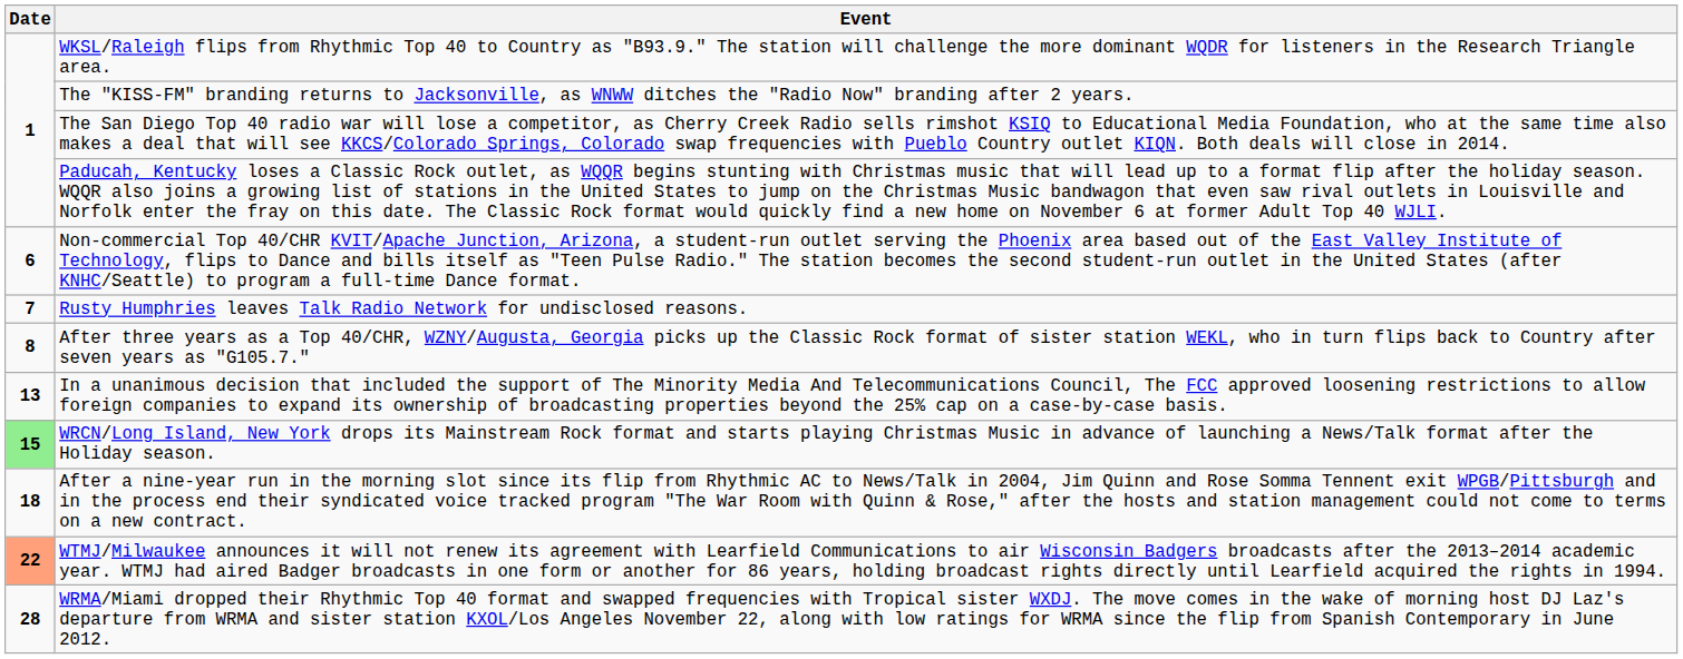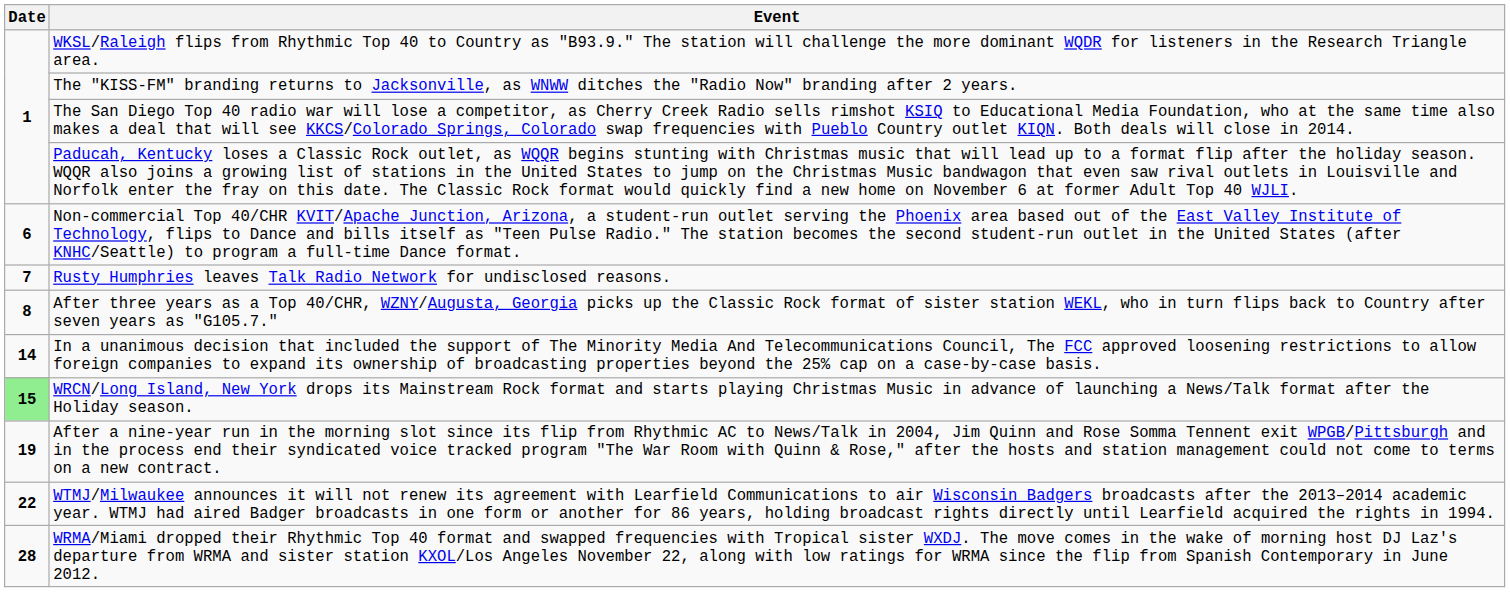row 9 | Date: 13 -> 14
row 11 | Date: 18 -> 19
row 12 | Date: lightsalmon background -> no background
